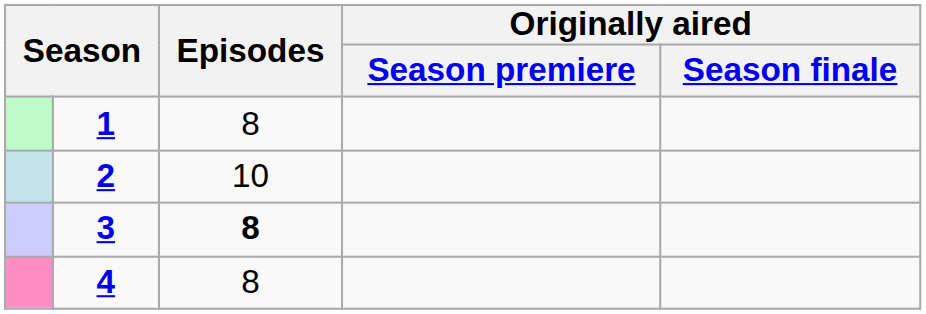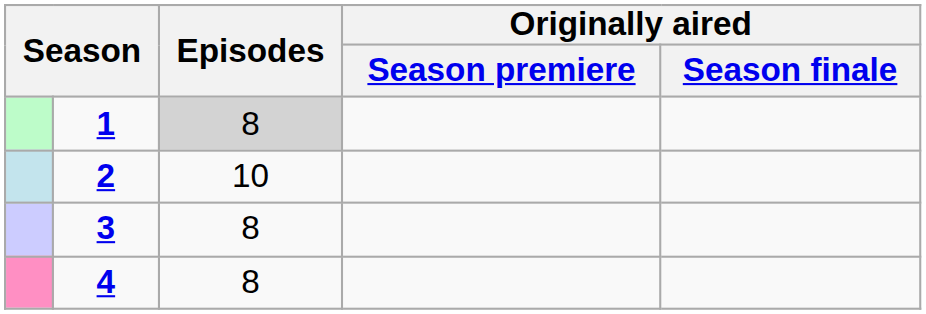1 | Episodes: no background -> lightgrey background
3 | Episodes: bold -> normal
